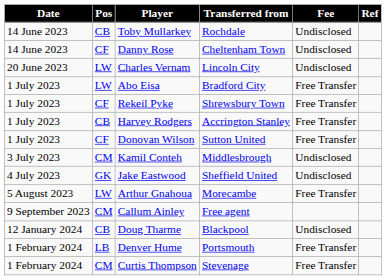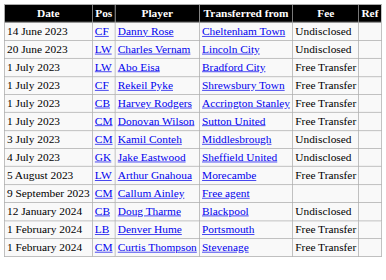- row: 14 June 2023 | CB | Toby Mullarkey | Rochdale | Undisclosed
Donovan Wilson | Pos: CF -> CM
